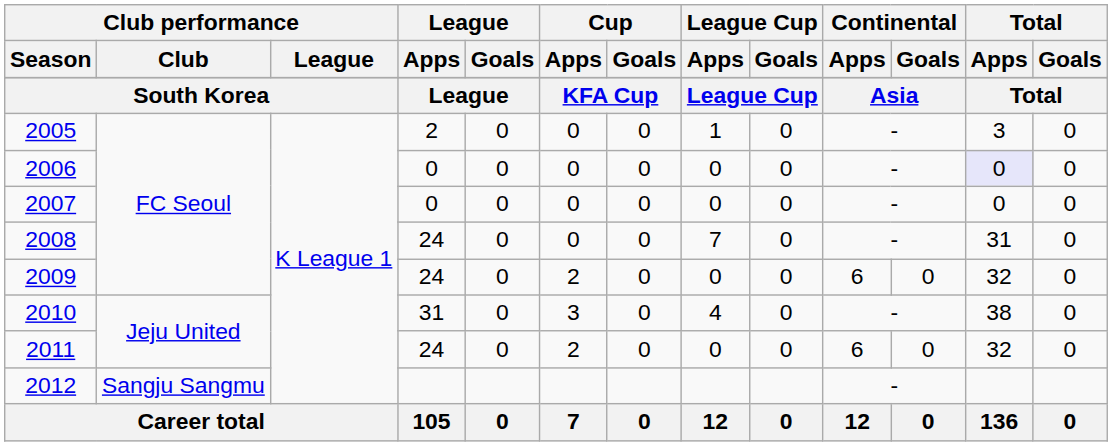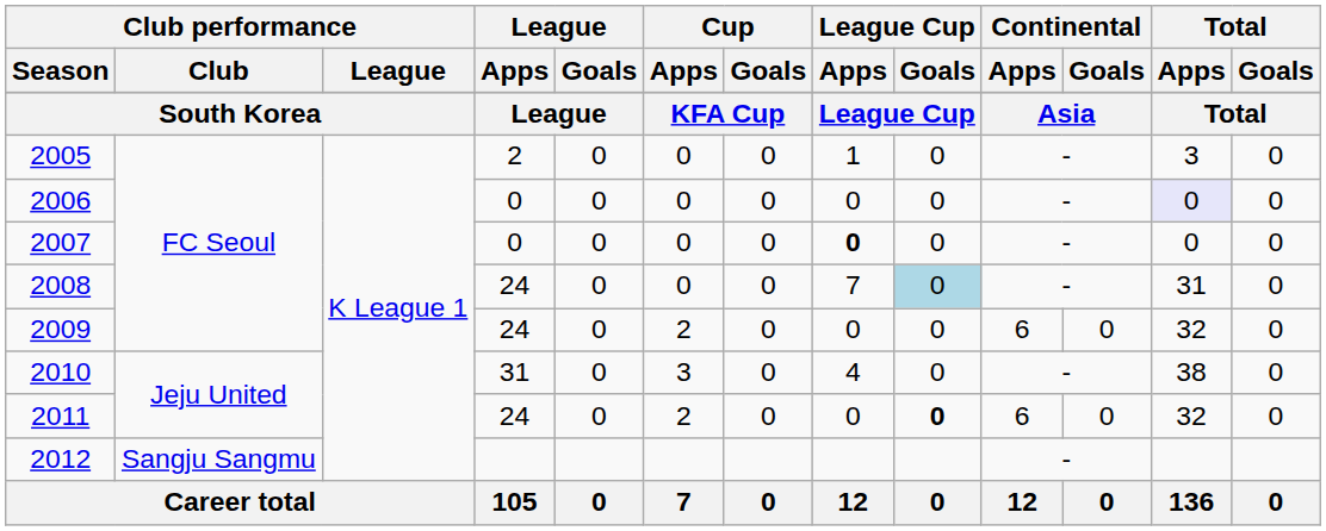2007 | League Cup / Apps: normal -> bold
2008 | League Cup / Goals: no background -> lightblue background
2011 | League Cup / Goals: normal -> bold
